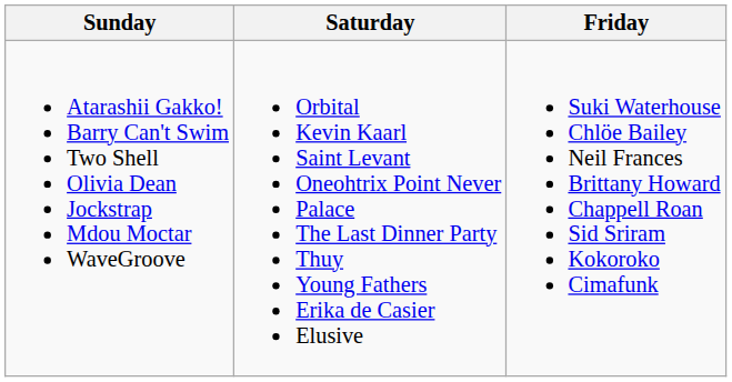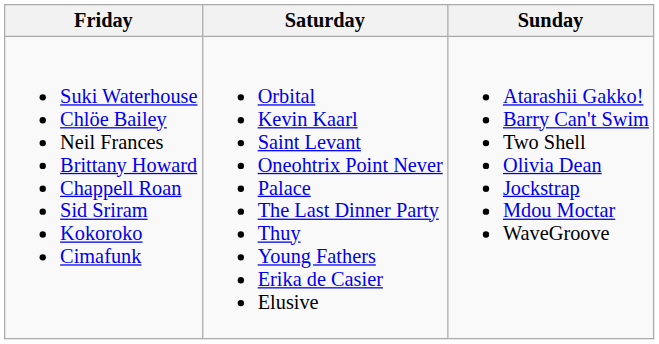columns swapped: Friday <-> Sunday
